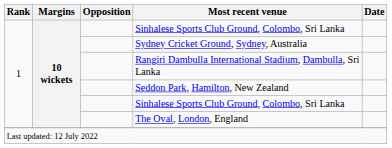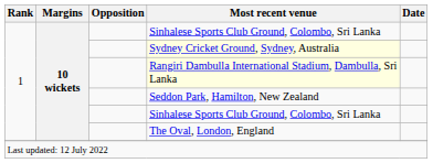Sydney Cricket Ground, Sydney, Australia | Most recent venue: no background -> lightyellow background
Rangiri Dambulla International Stadium, Dambulla, Sri Lanka | Most recent venue: no background -> lightyellow background
